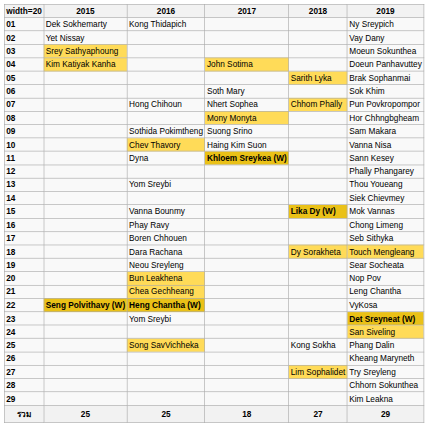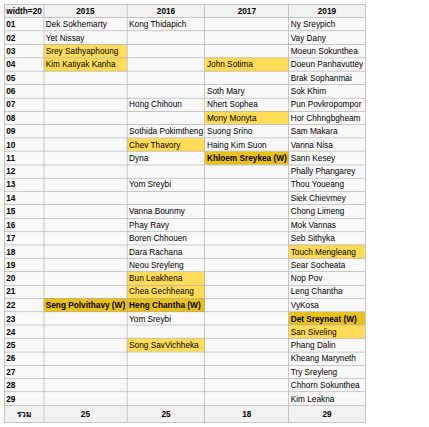- column: 2018 | Sarith Lyka | Chhom Phally | Lika Dy (W) | Dy Sorakheta | Kong Sokha | Lim Sophalidet | 27
15 | 2019: Mok Vannas -> Chong Limeng
16 | 2019: Chong Limeng -> Mok Vannas
